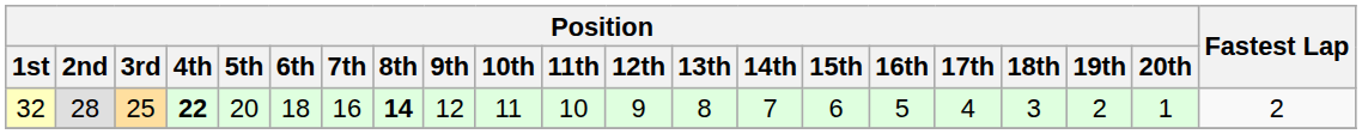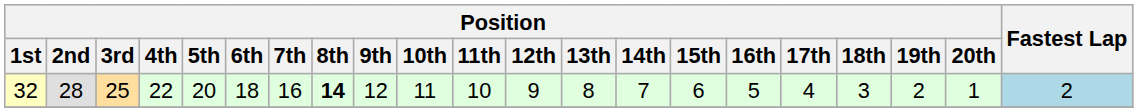32 | Position / 4th: bold -> normal
32 | Fastest Lap: no background -> lightblue background
